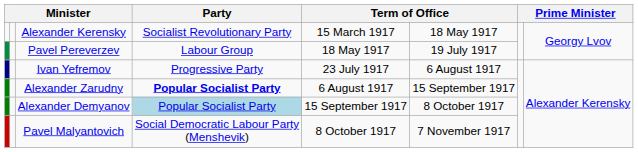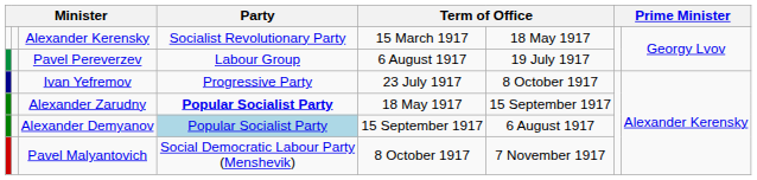Pavel Pereverzev | column 5: 18 May 1917 -> 6 August 1917
Ivan Yefremov | column 6: 6 August 1917 -> 8 October 1917
Alexander Zarudny | column 5: 6 August 1917 -> 18 May 1917
Alexander Demyanov | column 6: 8 October 1917 -> 6 August 1917
